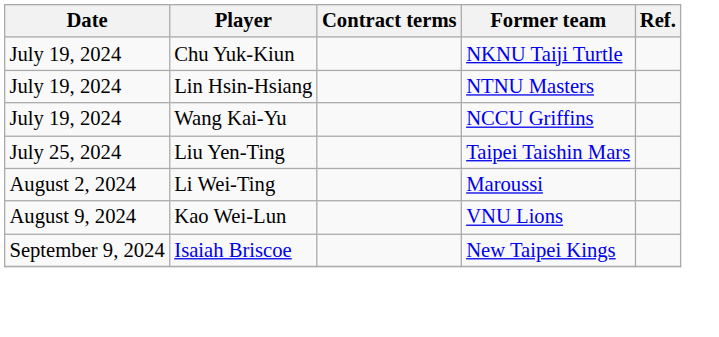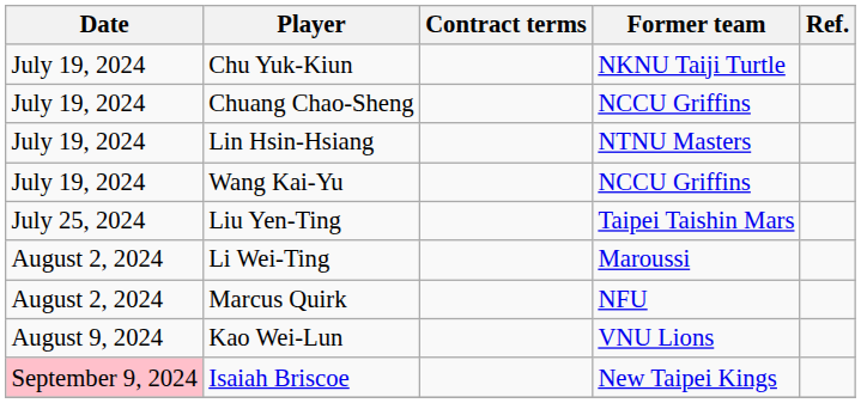+ row: July 19, 2024 | Chuang Chao-Sheng | NCCU Griffins
+ row: August 2, 2024 | Marcus Quirk | NFU
Isaiah Briscoe | Date: no background -> pink background
